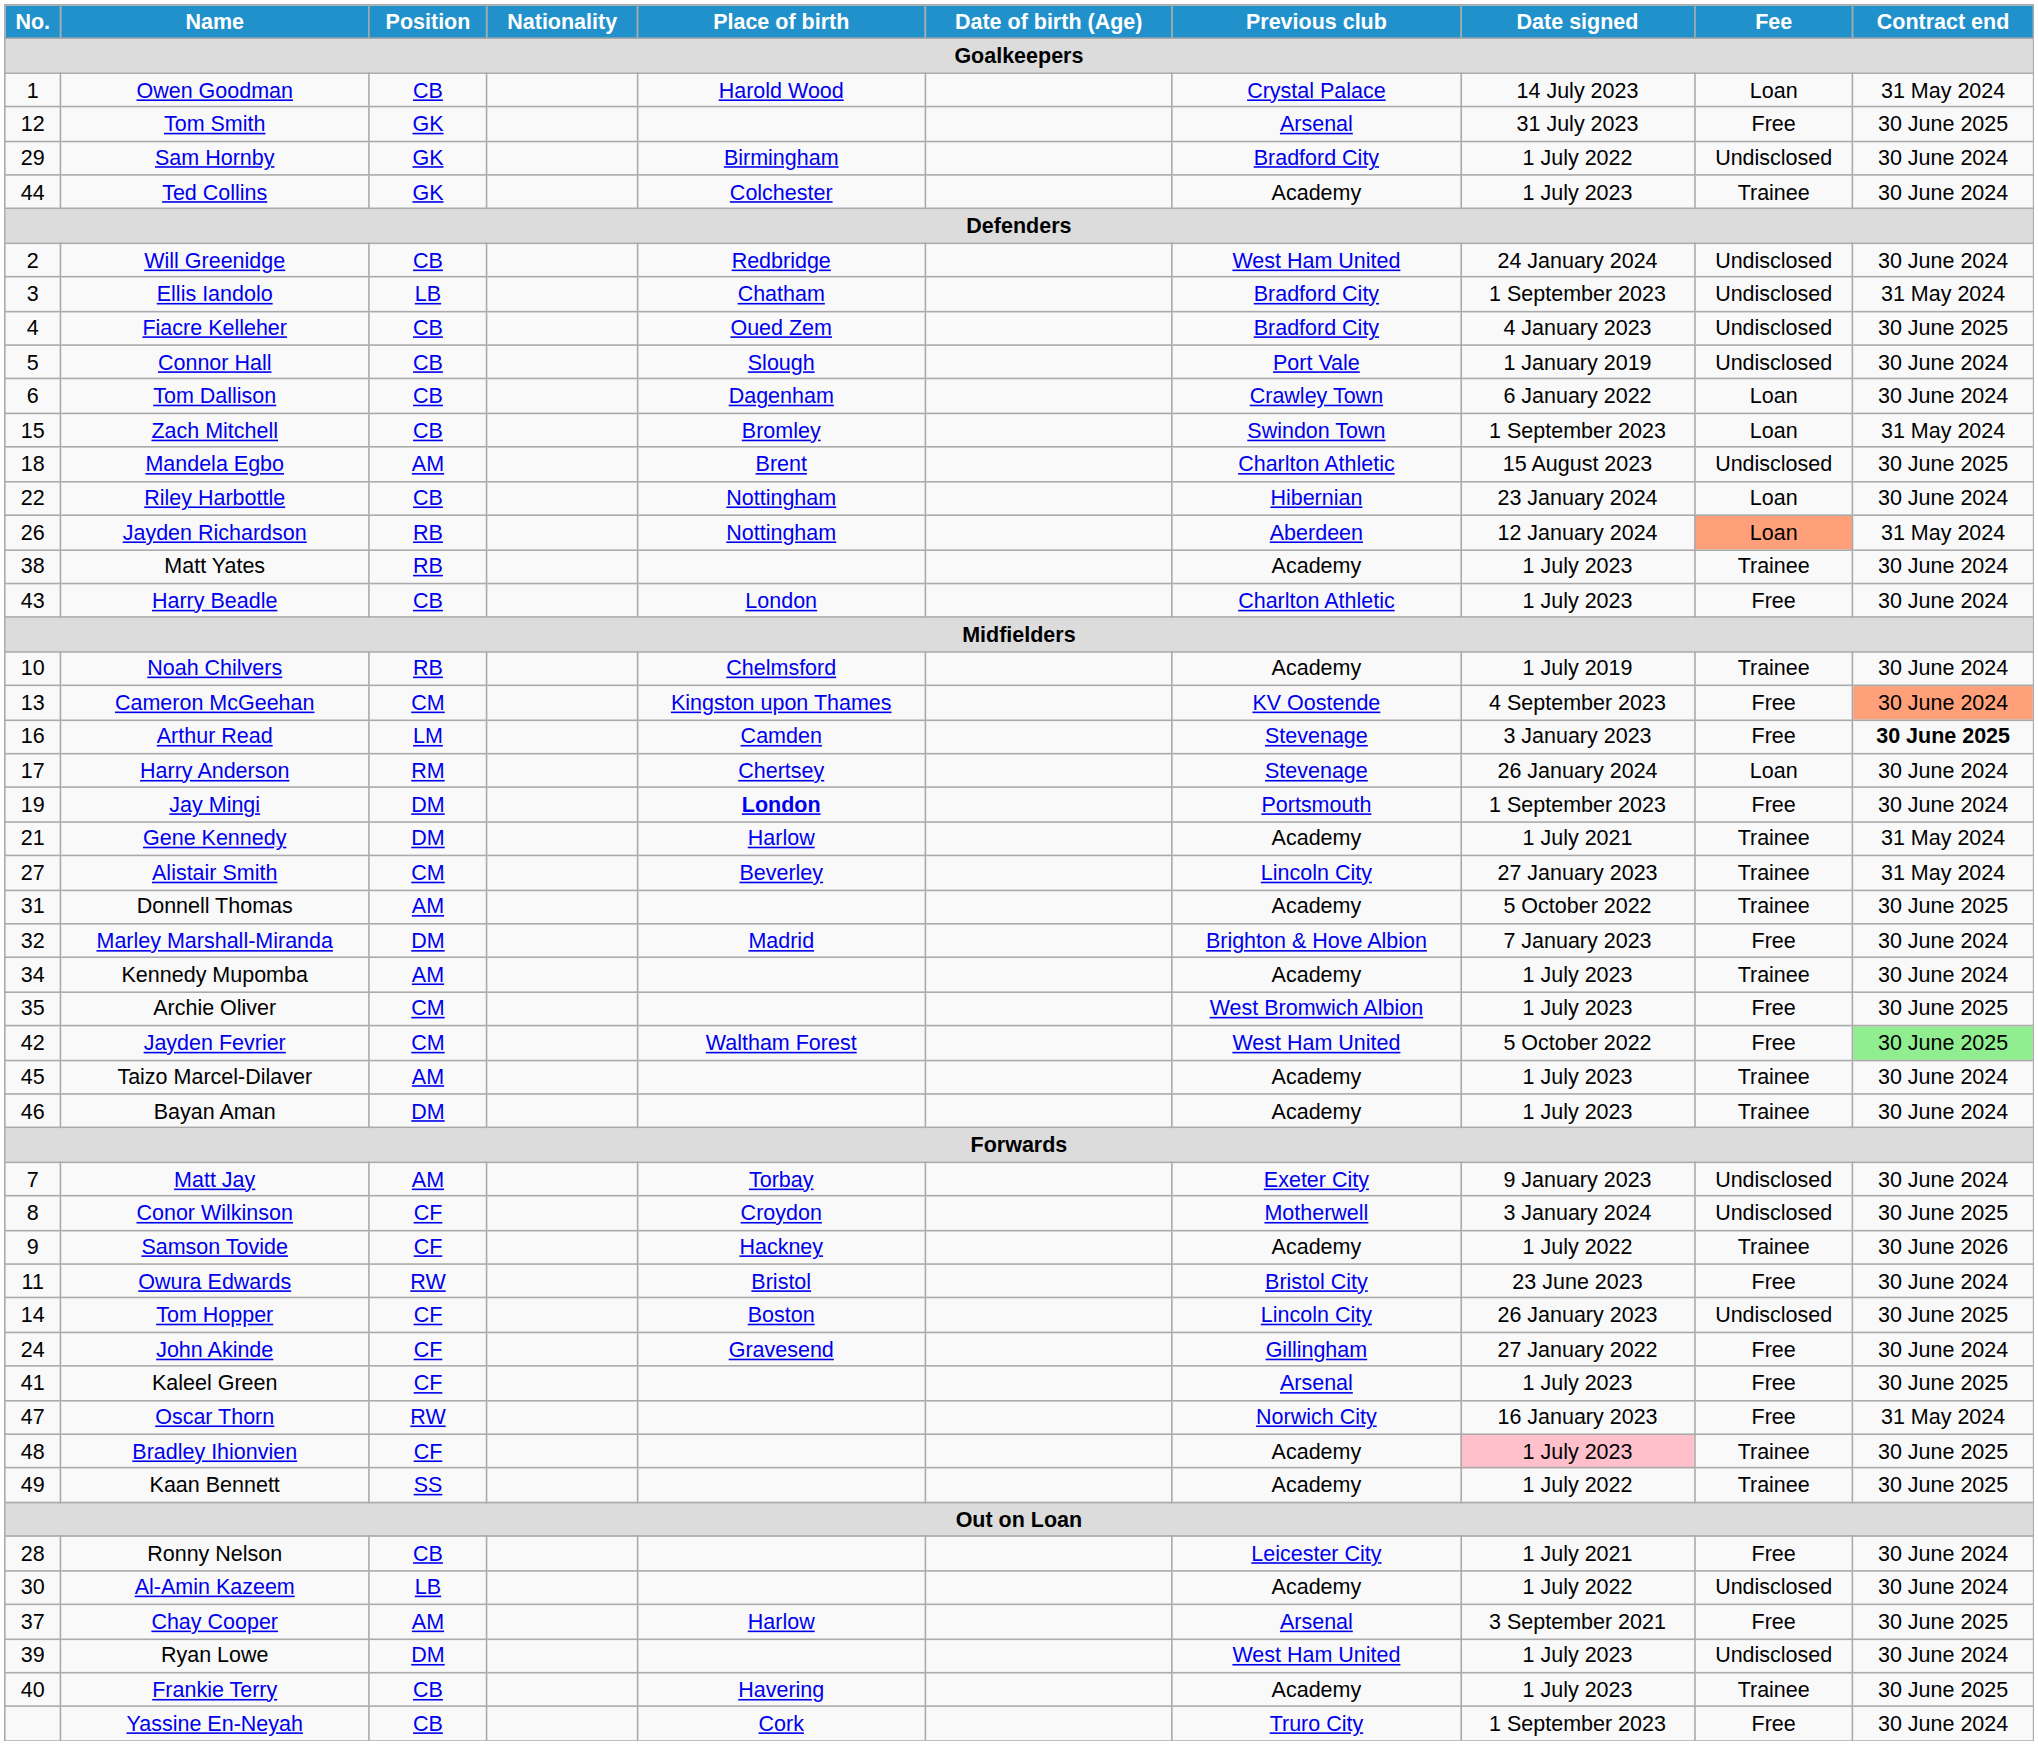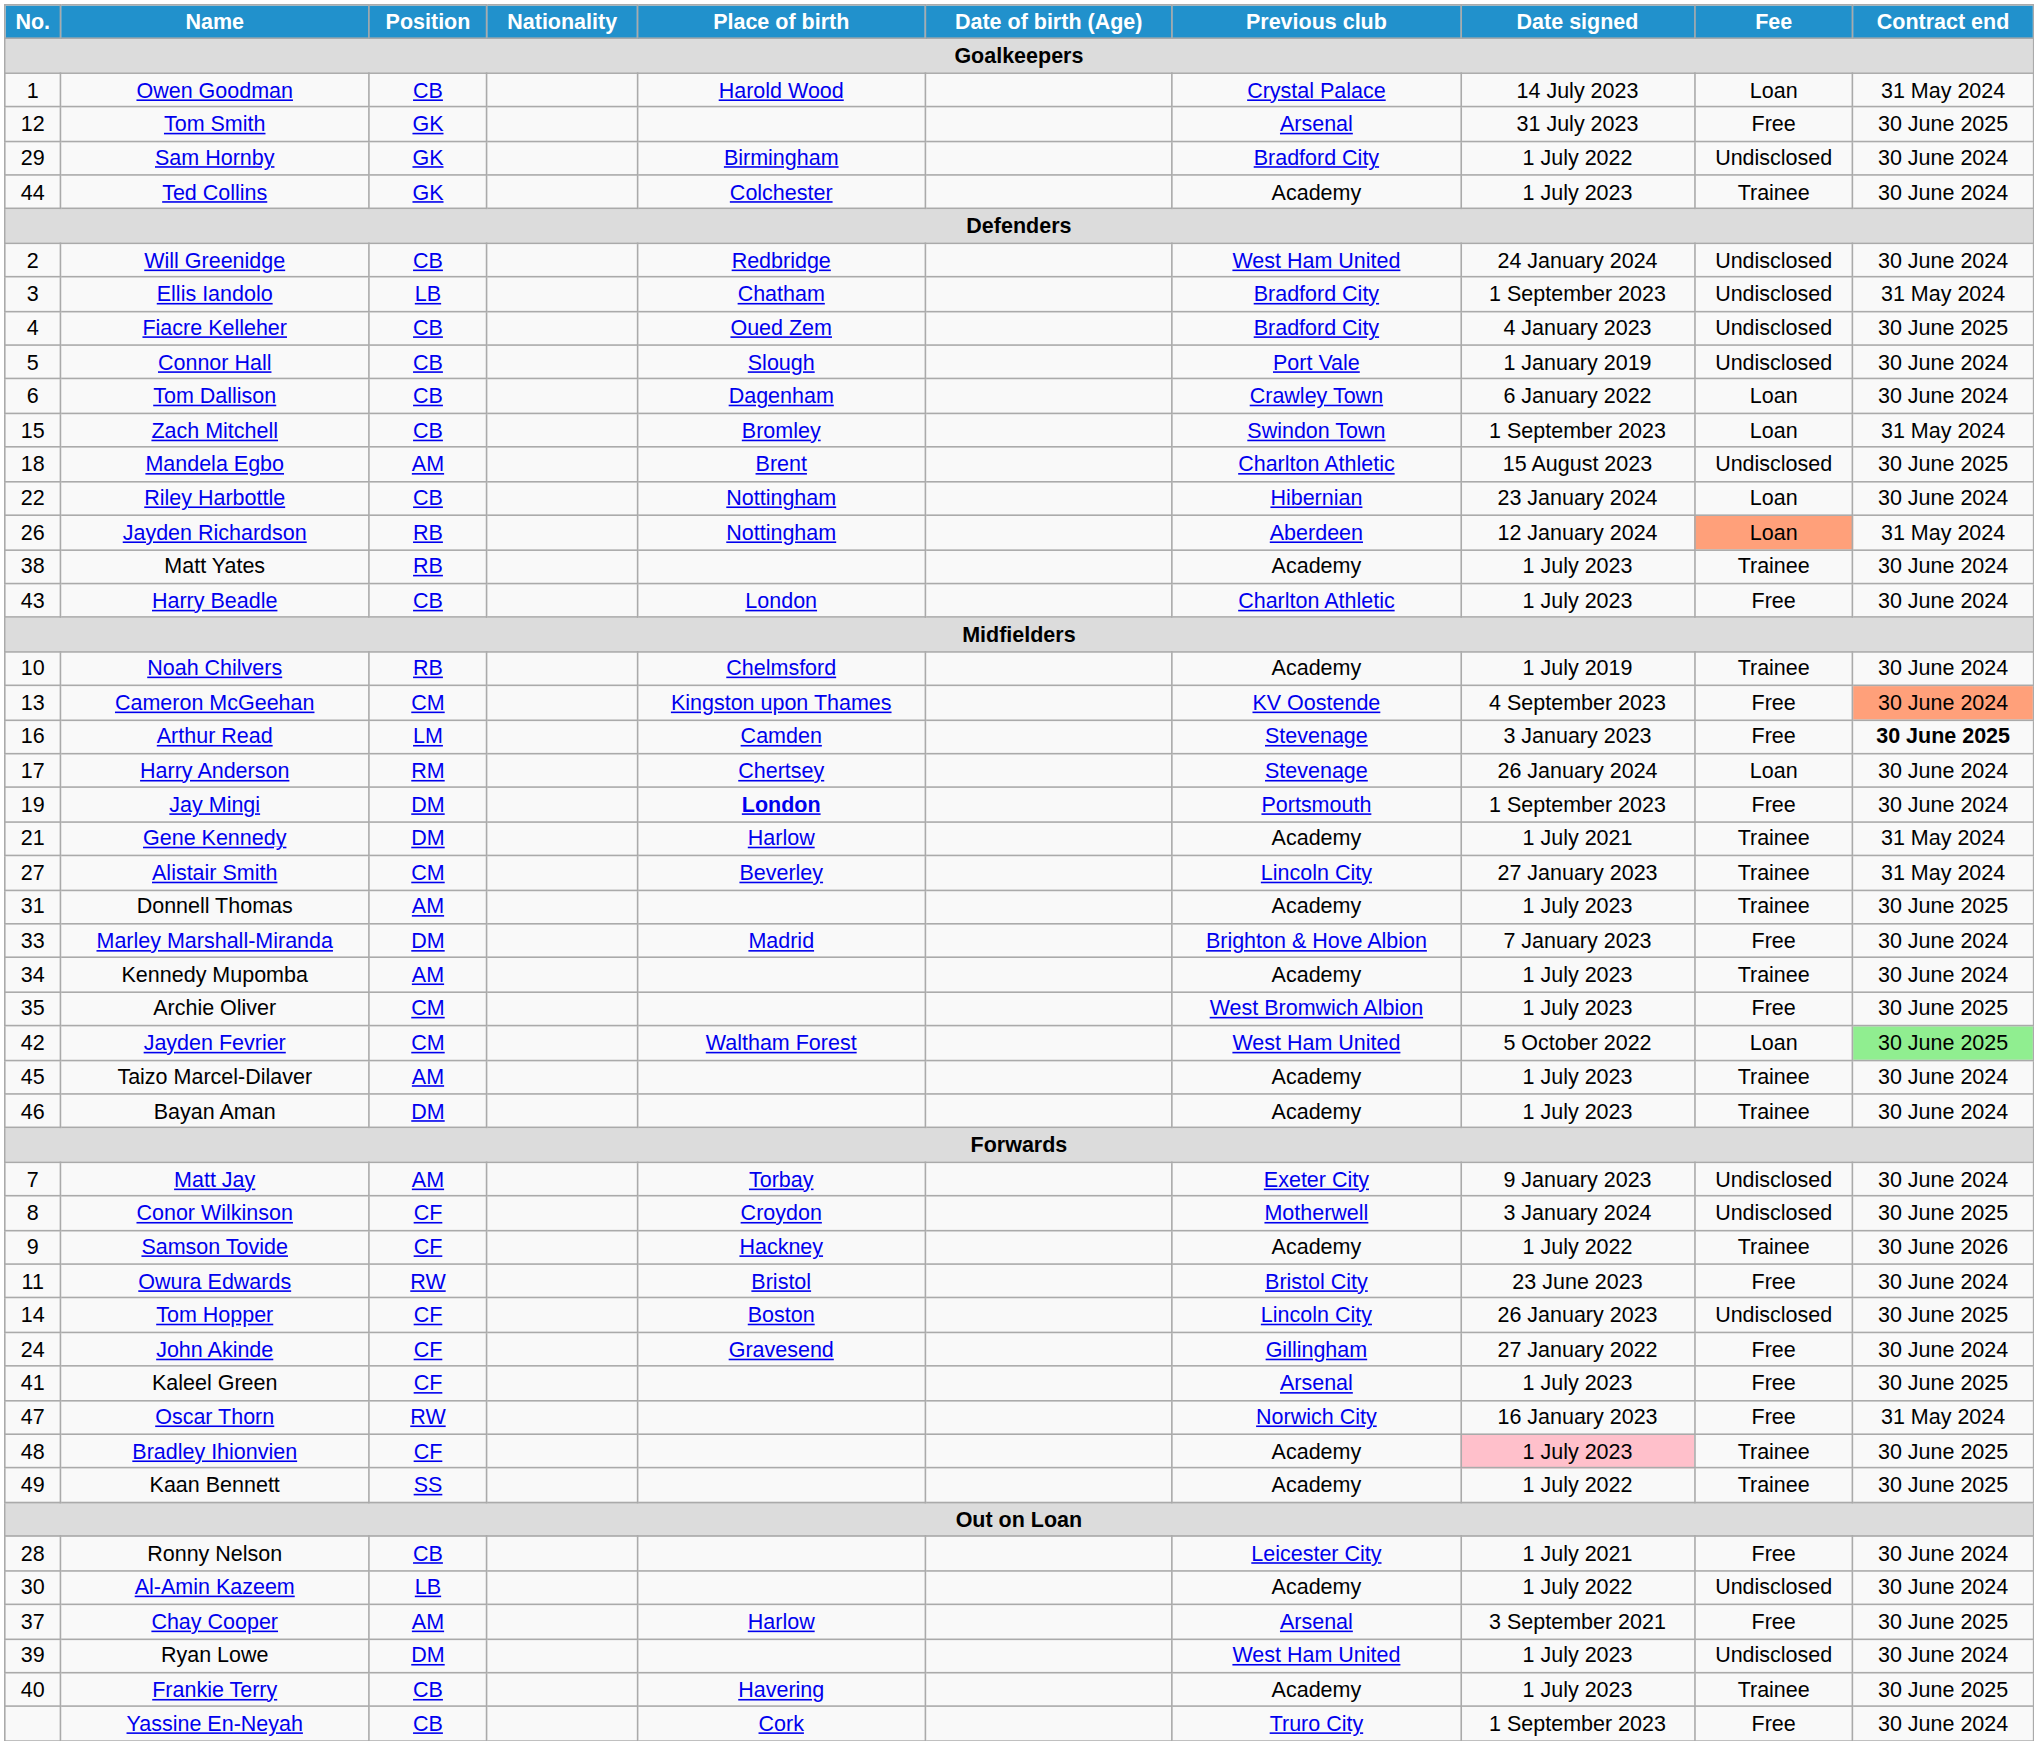Donnell Thomas | Date signed: 5 October 2022 -> 1 July 2023
Marley Marshall-Miranda | No.: 32 -> 33
Jayden Fevrier | Fee: Free -> Loan
